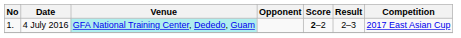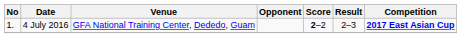4 July 2016 | Venue: paleturquoise background -> no background
4 July 2016 | Competition: normal -> bold
